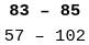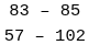83 – 85 | column 1: bold -> normal
